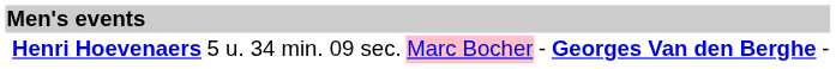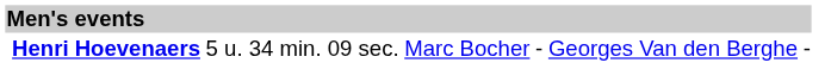Henri Hoevenaers | column 3: pink background -> no background
Henri Hoevenaers | column 5: bold -> normal
